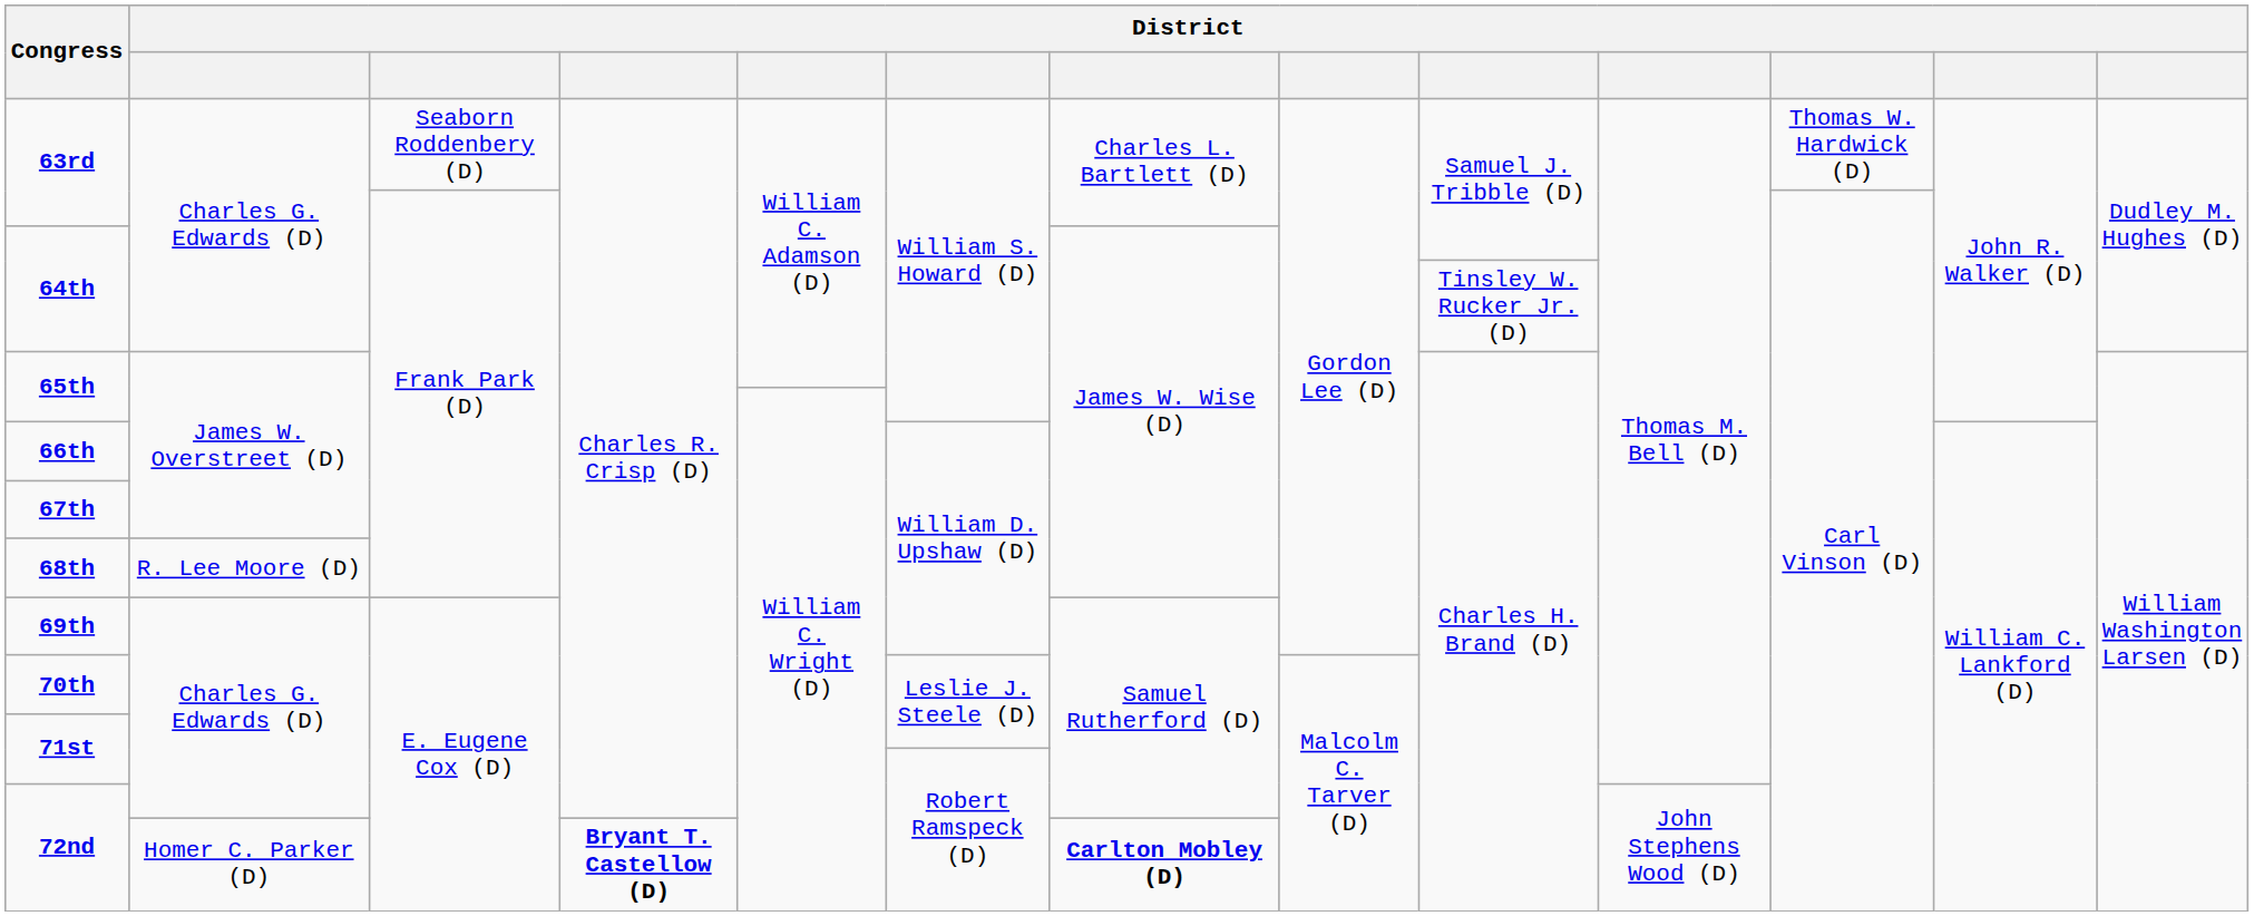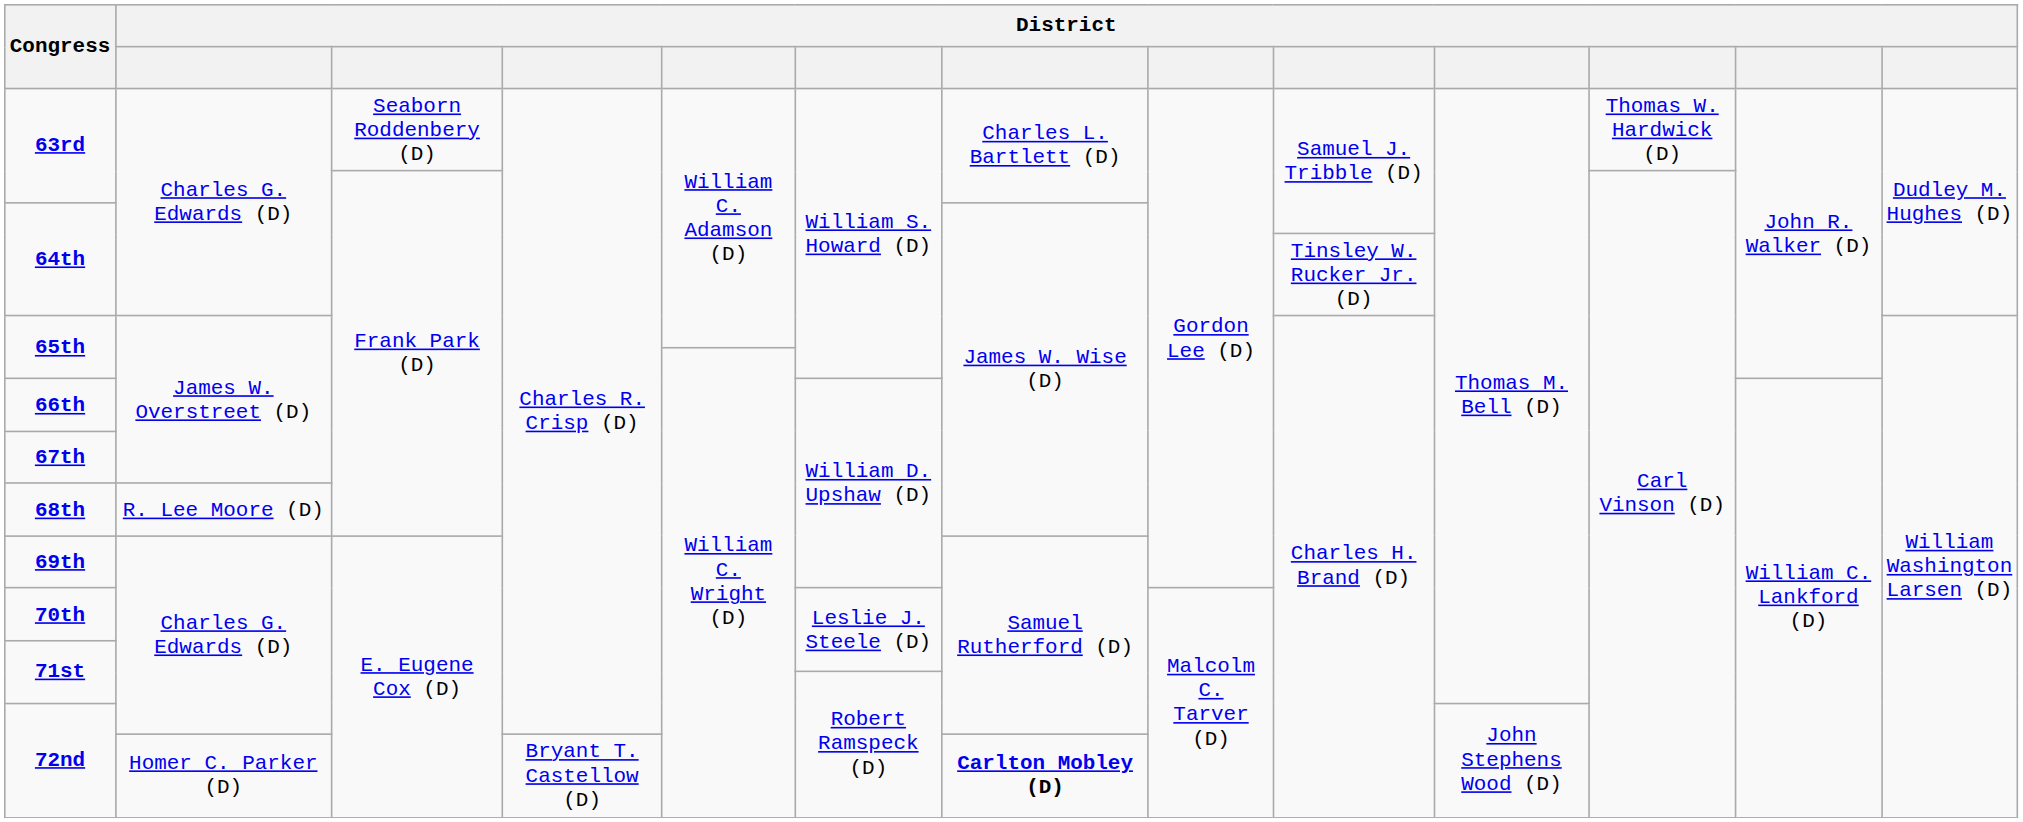72nd / Homer C. Parker (D) | column 4: bold -> normal
